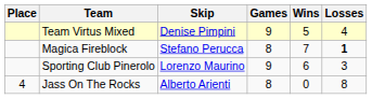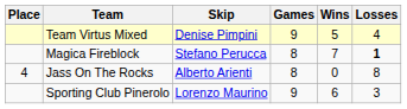rows swapped: Sporting Club Pinerolo <-> Jass On The Rocks
